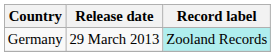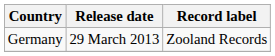Germany | Record label: paleturquoise background -> no background
